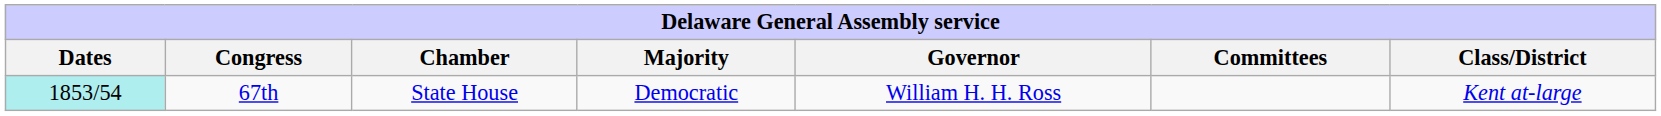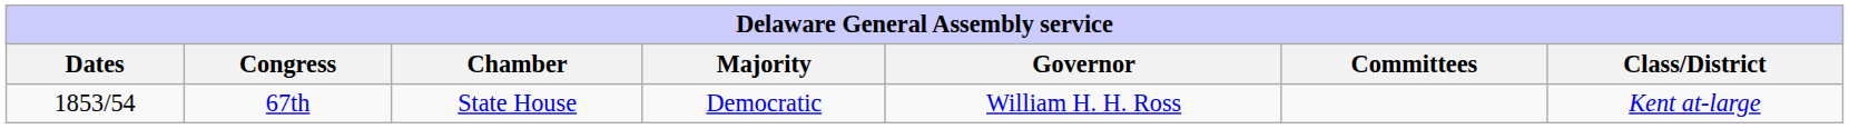67th | Dates: paleturquoise background -> no background
